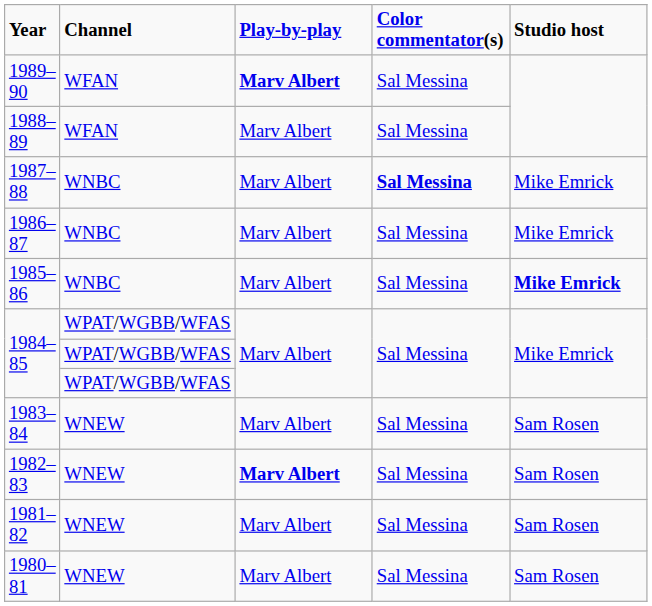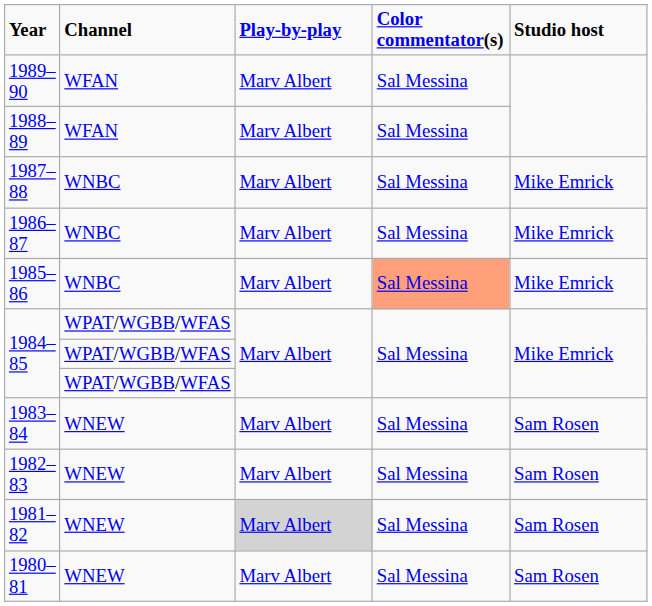1989–90 | Play-by-play: bold -> normal
1987–88 | Color commentator(s): bold -> normal
1985–86 | Color commentator(s): no background -> lightsalmon background
1985–86 | Studio host: bold -> normal
1982–83 | Play-by-play: bold -> normal
1981–82 | Play-by-play: no background -> lightgrey background
